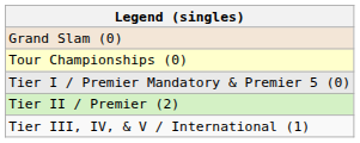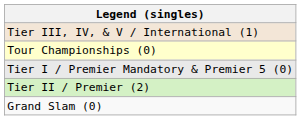row 2 | column 1: Grand Slam (0) -> Tier III, IV, & V / International (1)
row 6 | column 1: Tier III, IV, & V / International (1) -> Grand Slam (0)
